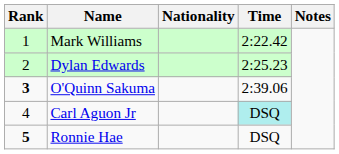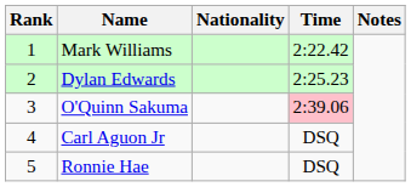O'Quinn Sakuma | Rank: bold -> normal
O'Quinn Sakuma | Time: no background -> pink background
Carl Aguon Jr | Time: paleturquoise background -> no background
Ronnie Hae | Rank: bold -> normal
